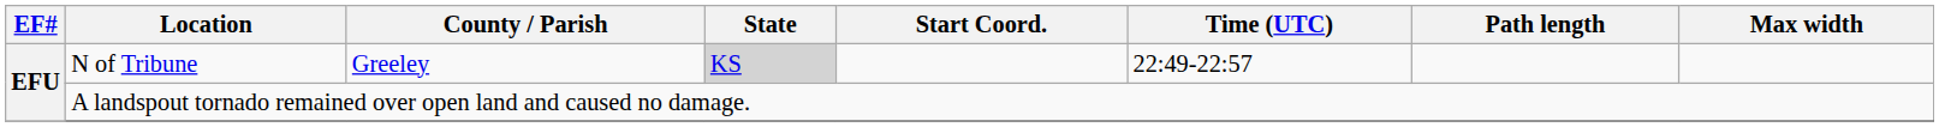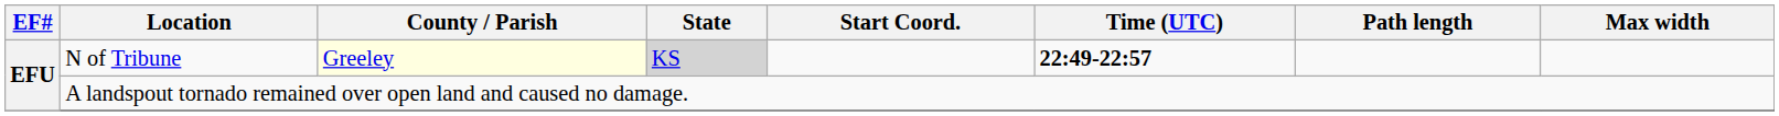N of Tribune | County / Parish: no background -> lightyellow background
N of Tribune | Time (UTC): normal -> bold
